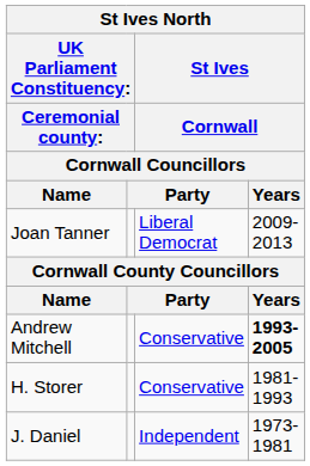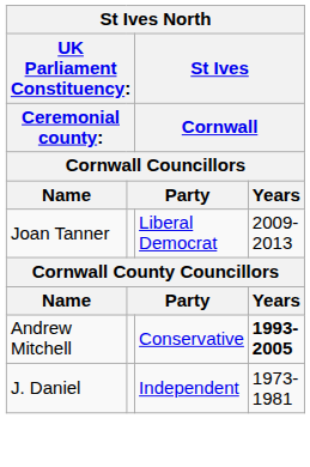- row: H. Storer | Conservative | 1981-1993
